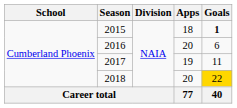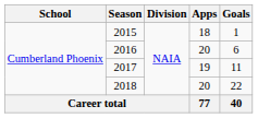2015 | Goals: bold -> normal
2018 | Goals: gold background -> no background
